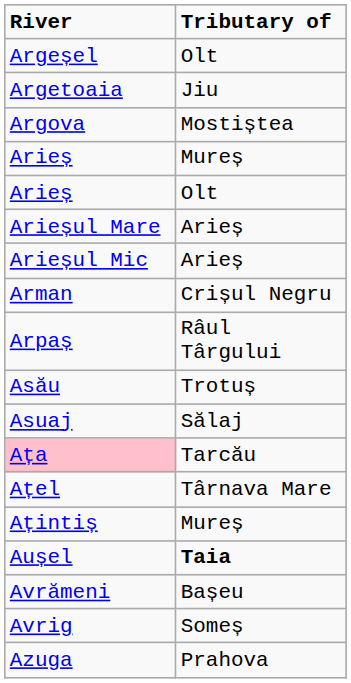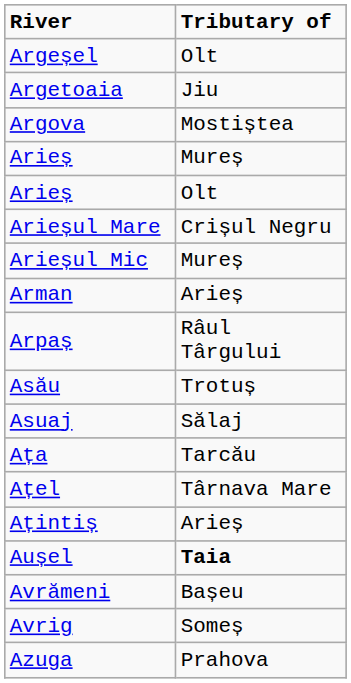row 7 | Tributary of: Arieș -> Crișul Negru
row 8 | Tributary of: Arieș -> Mureș
row 9 | Tributary of: Crișul Negru -> Arieș
row 13 | River: pink background -> no background
row 15 | Tributary of: Mureș -> Arieș
